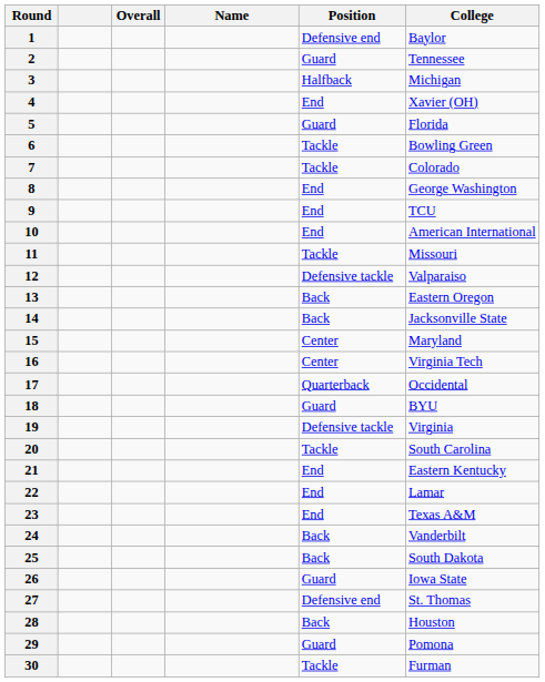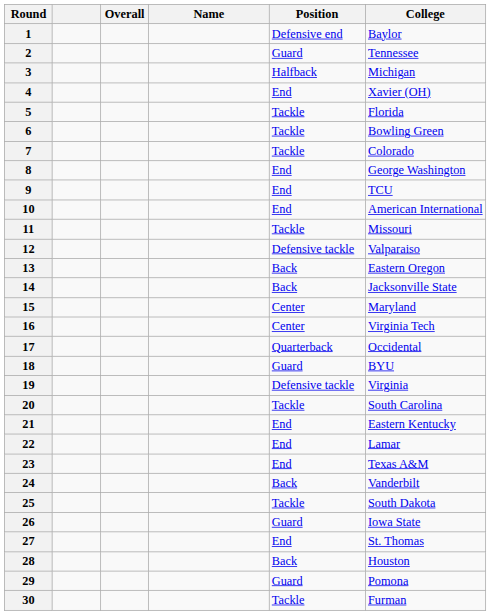5 | Position: Guard -> Tackle
25 | Position: Back -> Tackle
27 | Position: Defensive end -> End
